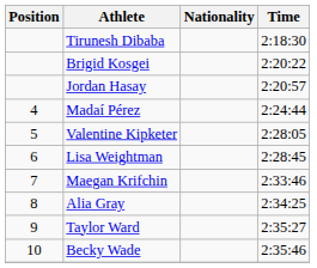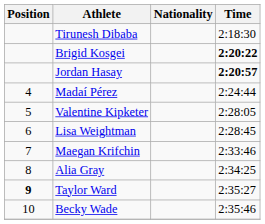Brigid Kosgei | Time: normal -> bold
Jordan Hasay | Time: normal -> bold
Taylor Ward | Position: normal -> bold
